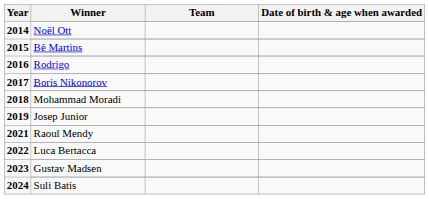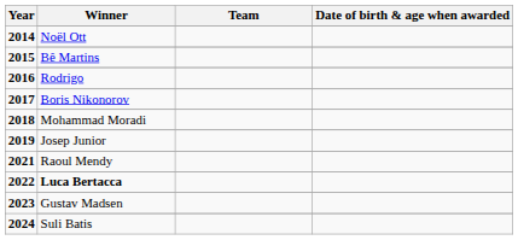Luca Bertacca | Winner: normal -> bold
